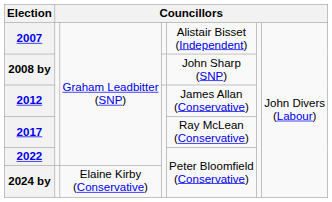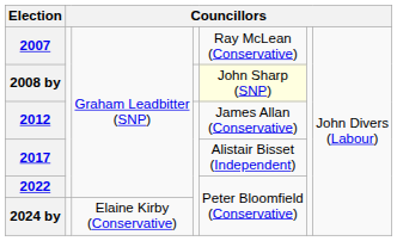2007 | column 5: Alistair Bisset (Independent) -> Ray McLean (Conservative)
2008 by | column 5: no background -> lightyellow background
2017 | column 5: Ray McLean (Conservative) -> Alistair Bisset (Independent)
